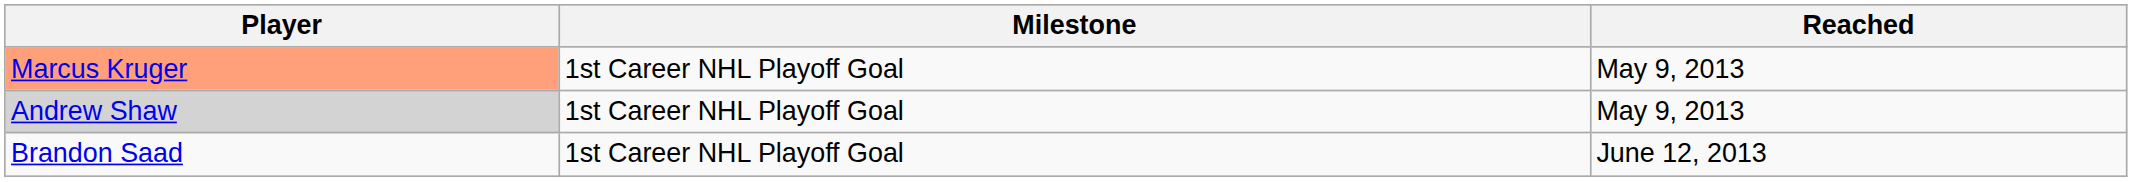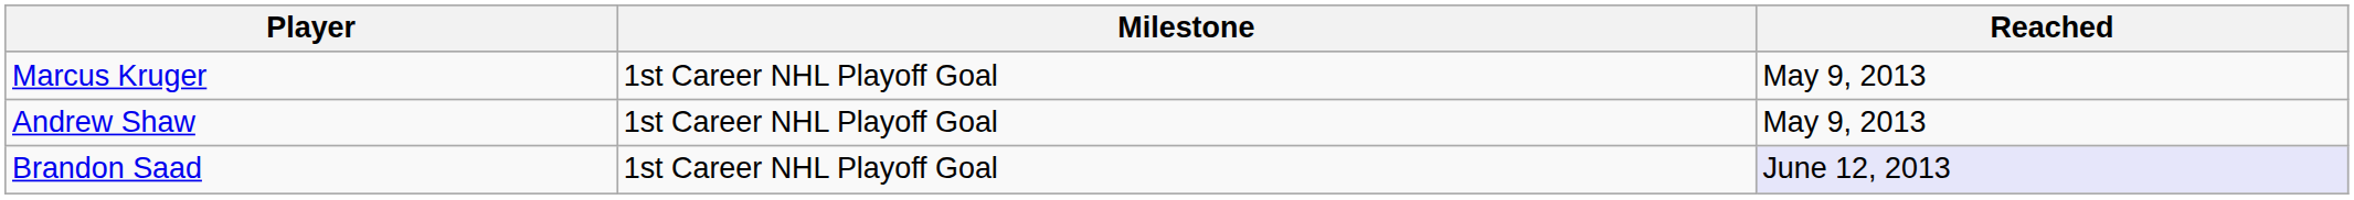row 2 | Player: lightsalmon background -> no background
row 3 | Player: lightgrey background -> no background
row 4 | Reached: no background -> lavender background
